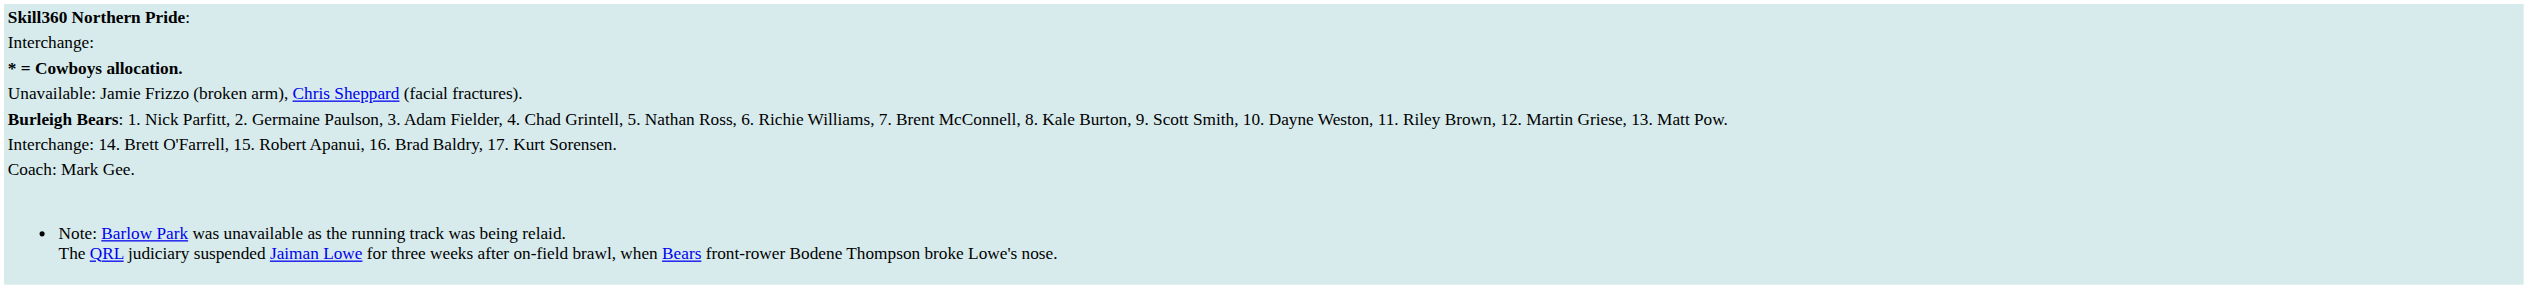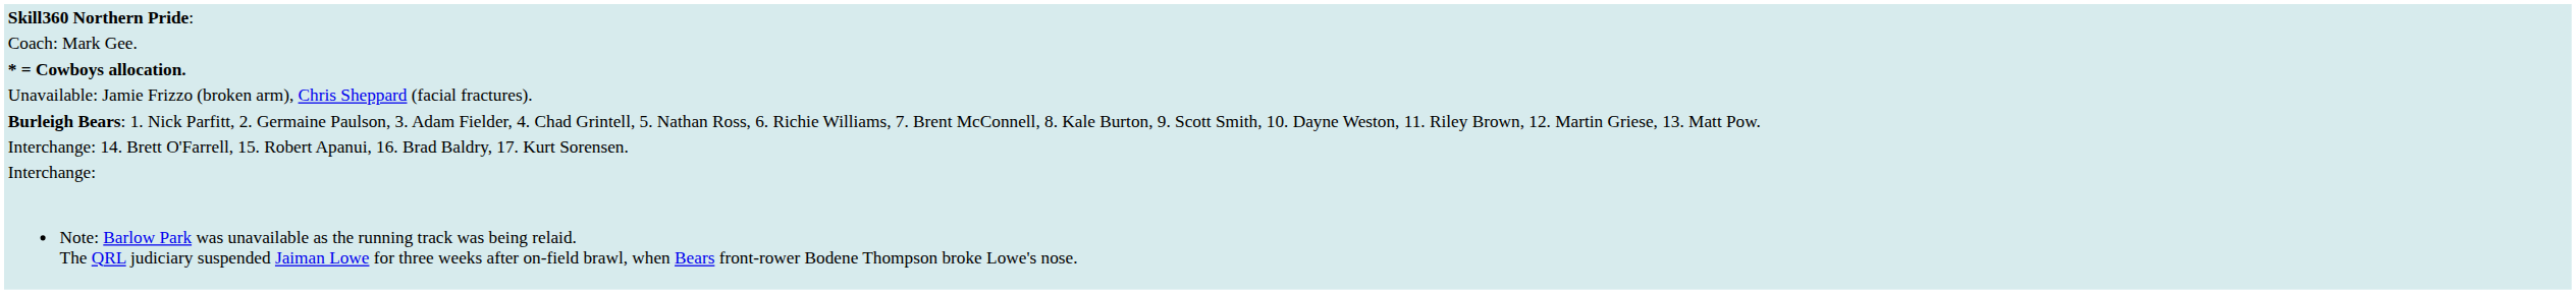row 2 | column 1: Interchange: -> Coach: Mark Gee.
row 7 | column 1: Coach: Mark Gee. -> Interchange:
